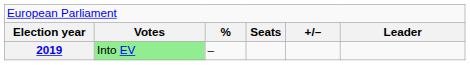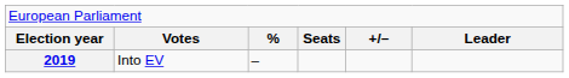2019 | column 2: lightgreen background -> no background
